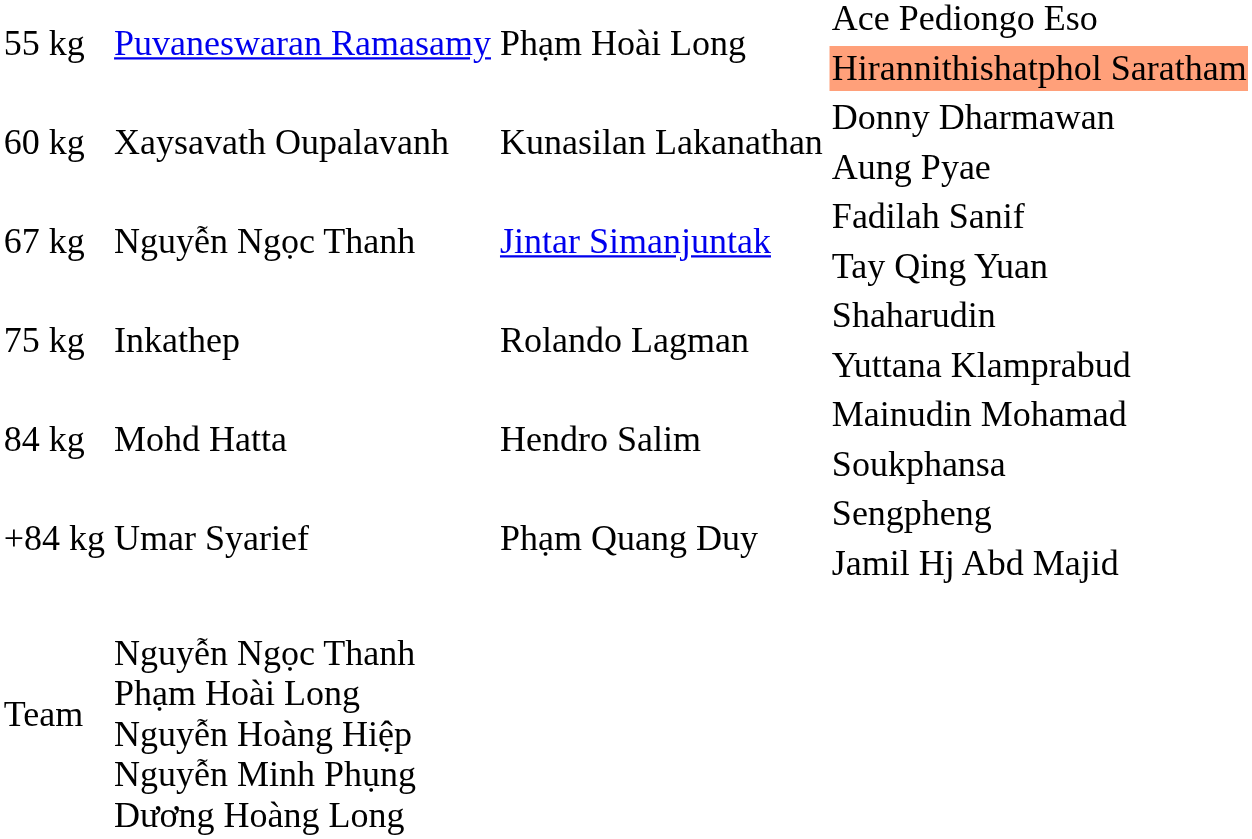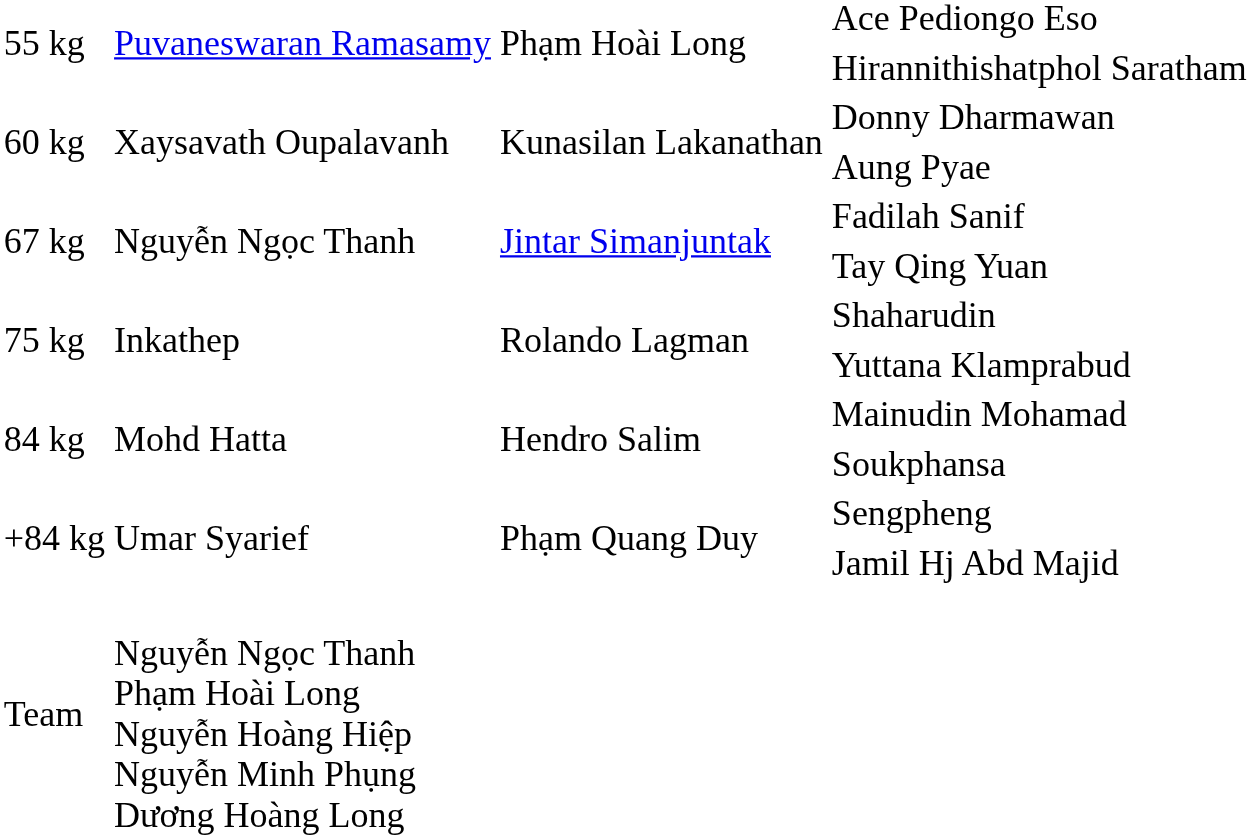Hirannithishatphol Saratham | column 4: lightsalmon background -> no background
